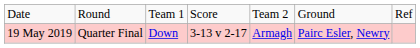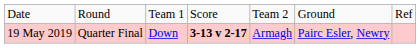19 May 2019 | column 4: normal -> bold
